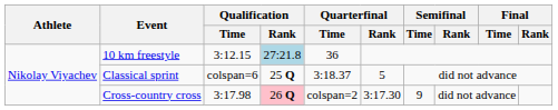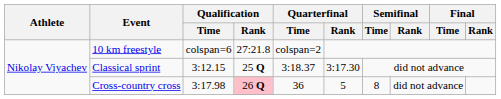10 km freestyle | Qualification / Time: 3:12.15 -> colspan=6
10 km freestyle | Qualification / Rank: lightblue background -> no background
10 km freestyle | Quarterfinal / Time: 36 -> colspan=2
Classical sprint | Qualification / Time: colspan=6 -> 3:12.15
Classical sprint | Quarterfinal / Rank: 5 -> 3:17.30
Cross-country cross | Quarterfinal / Time: colspan=2 -> 36
Cross-country cross | Quarterfinal / Rank: 3:17.30 -> 5
Cross-country cross | Semifinal / Time: 9 -> 8
